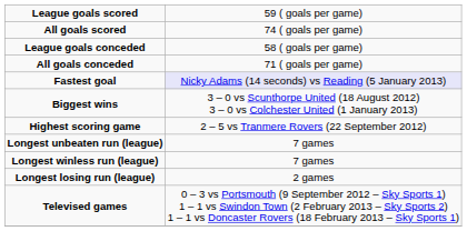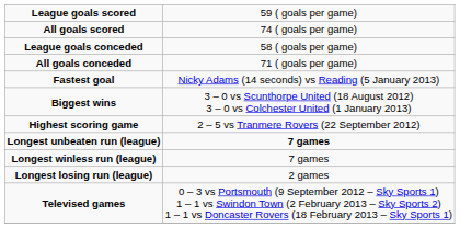Fastest goal | column 2: lavender background -> no background
Longest unbeaten run (league) | column 2: normal -> bold
